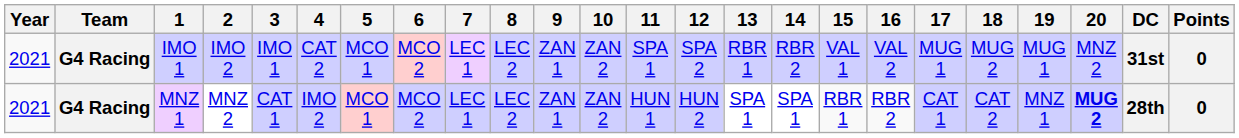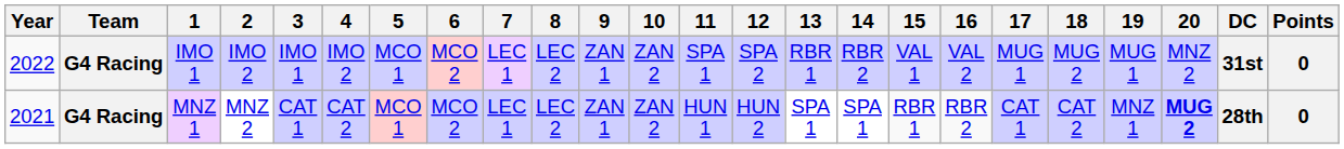row 2 | Year: 2021 -> 2022
row 2 | 4: CAT 2 -> IMO 2
row 3 | 4: IMO 2 -> CAT 2
